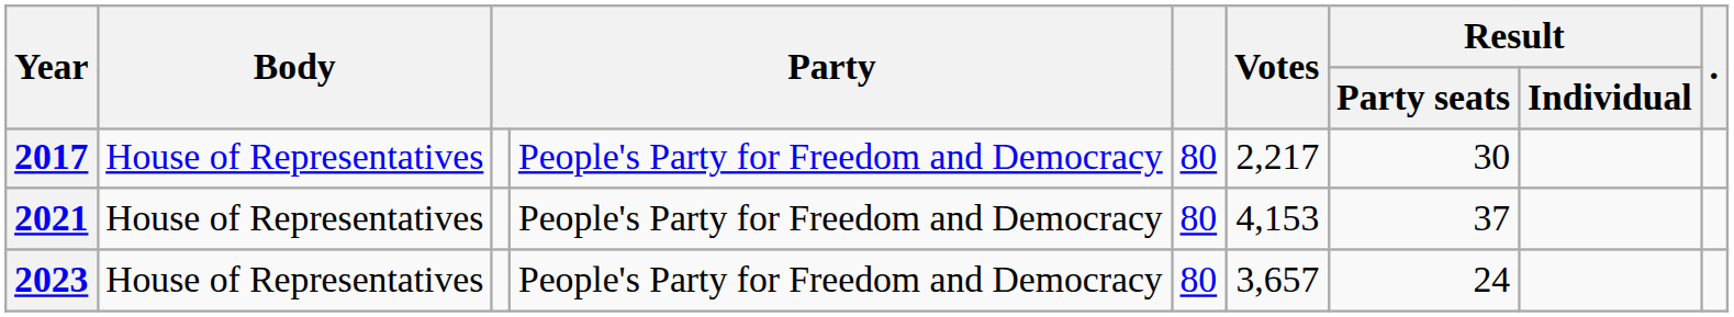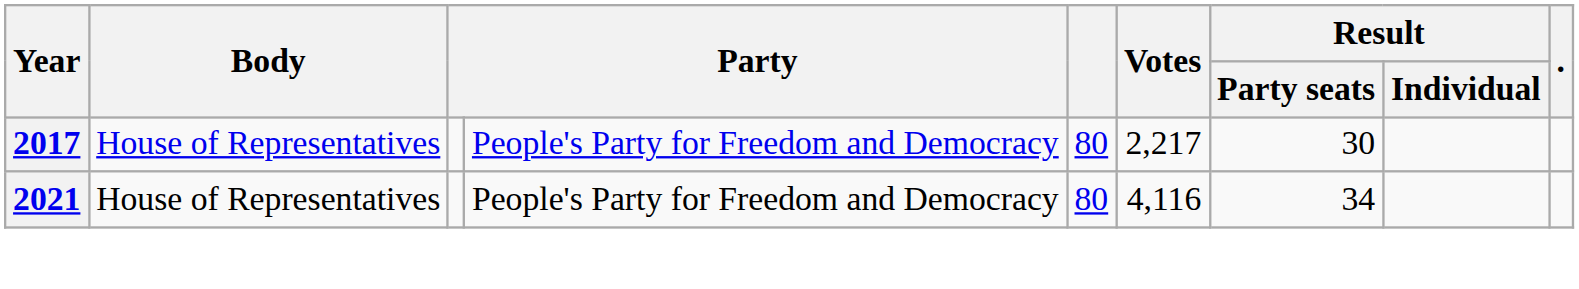2021 | Votes: 4,153 -> 4,116
2021 | Result / Party seats: 37 -> 34
- row: 2023 | House of Representatives | People's Party for Freedom and Democracy | 80 | 3,657 | 24
